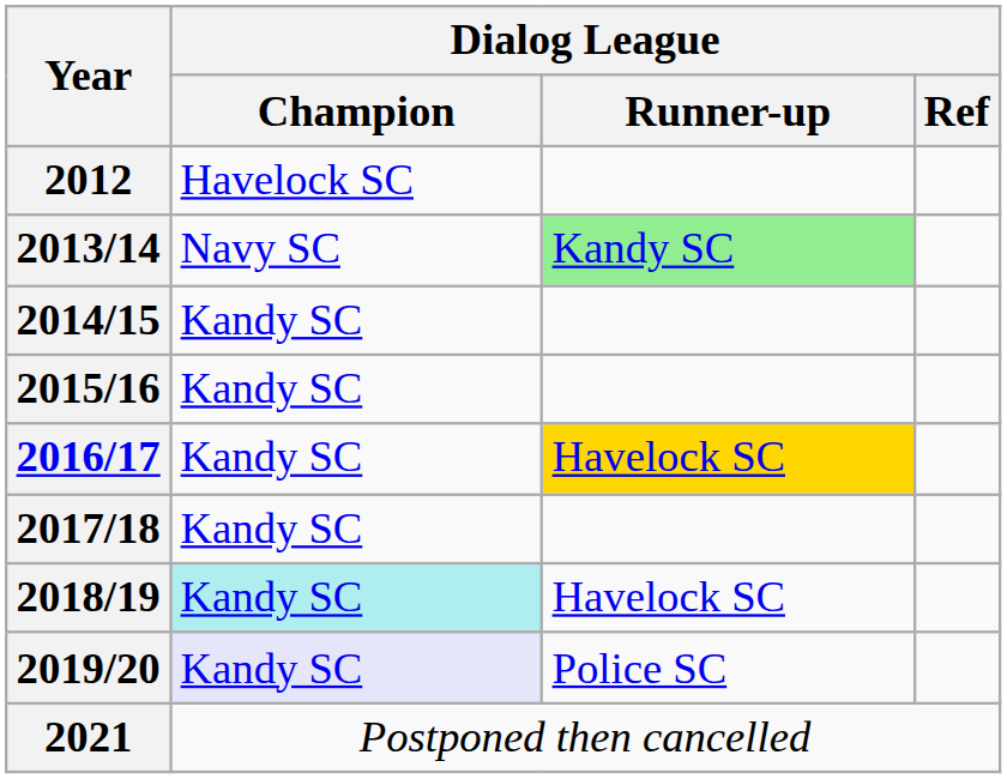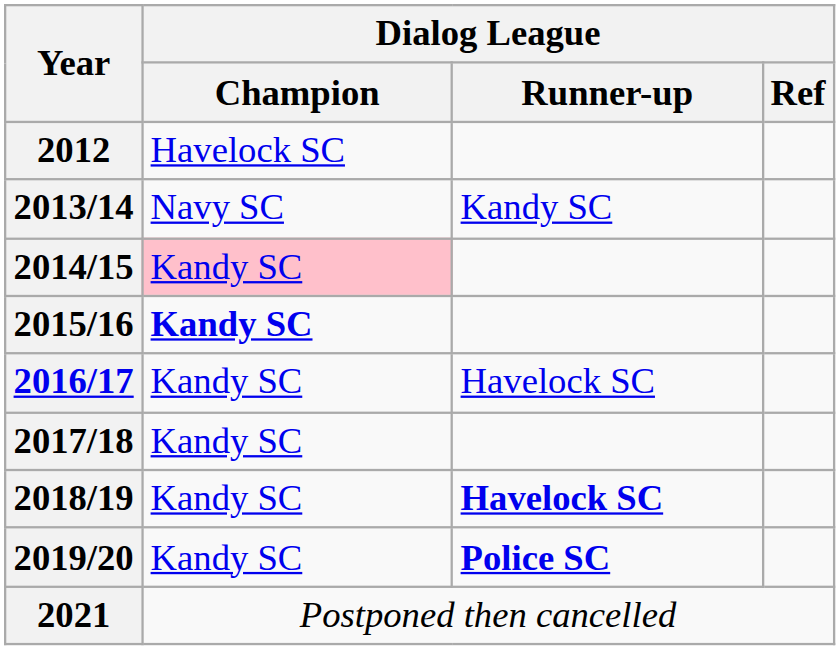2013/14 | Dialog League / Runner-up: lightgreen background -> no background
2014/15 | Dialog League / Champion: no background -> pink background
2015/16 | Dialog League / Champion: normal -> bold
2016/17 | Dialog League / Runner-up: gold background -> no background
2018/19 | Dialog League / Champion: paleturquoise background -> no background
2018/19 | Dialog League / Runner-up: normal -> bold
2019/20 | Dialog League / Champion: lavender background -> no background
2019/20 | Dialog League / Runner-up: normal -> bold
